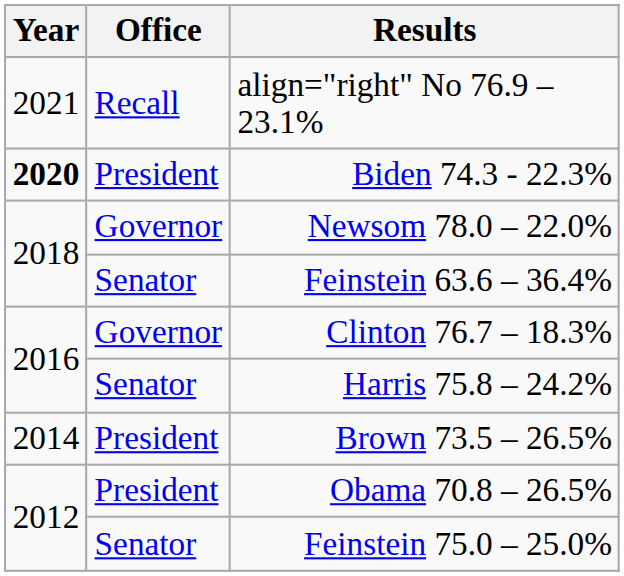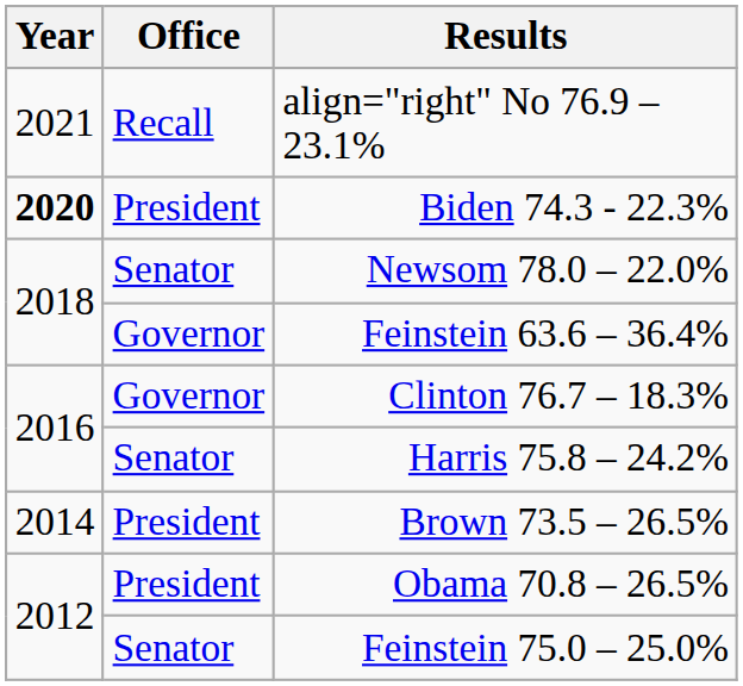Newsom 78.0 – 22.0% | Office: Governor -> Senator
Feinstein 63.6 – 36.4% | Office: Senator -> Governor
